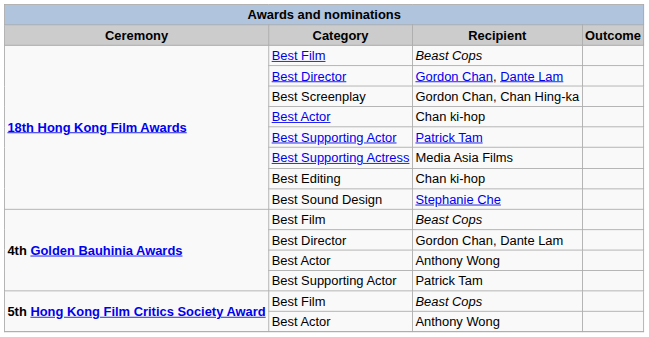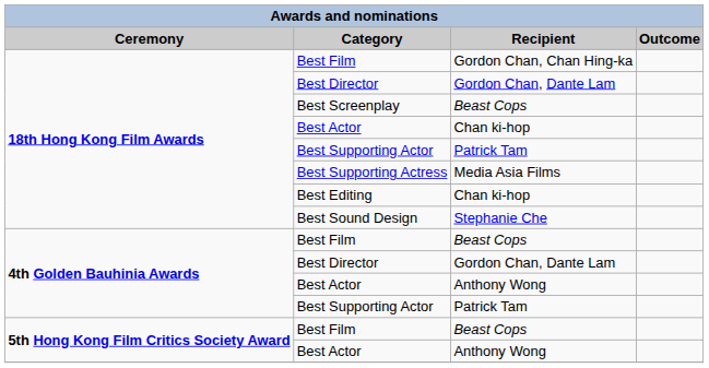18th Hong Kong Film Awards / Best Film | Recipient: Beast Cops -> Gordon Chan, Chan Hing-ka
Best Screenplay | Recipient: Gordon Chan, Chan Hing-ka -> Beast Cops
